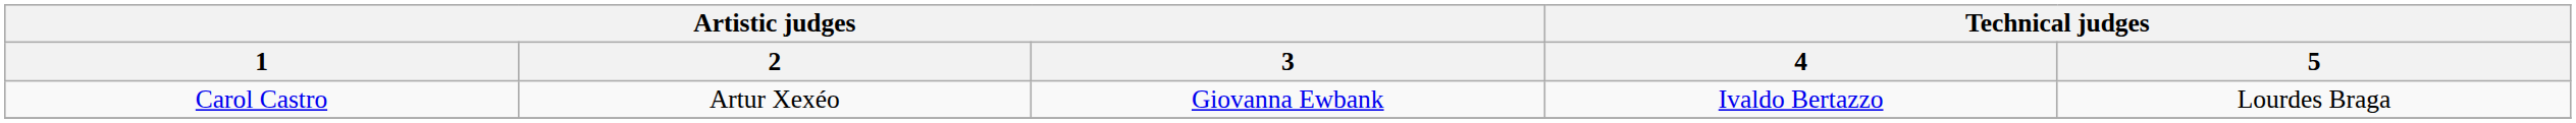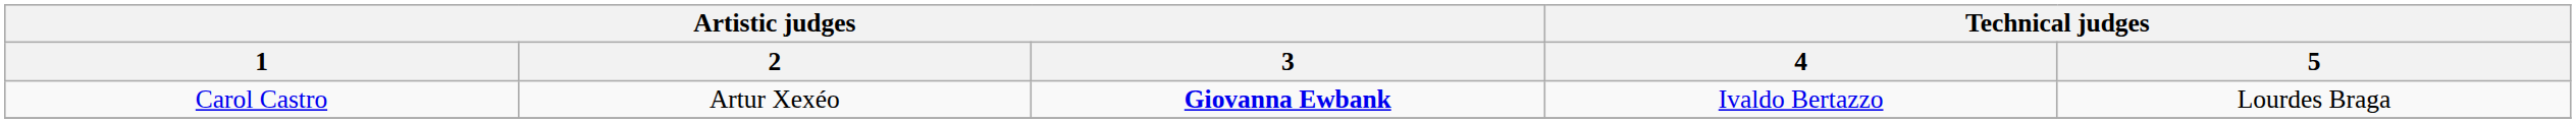Carol Castro | Artistic judges / 3: normal -> bold
